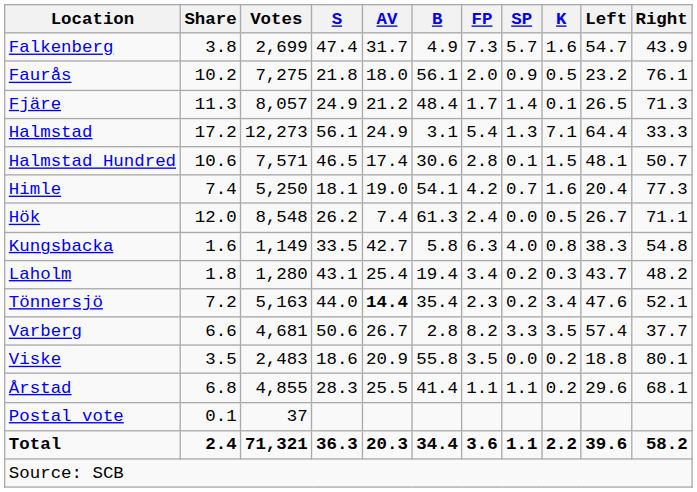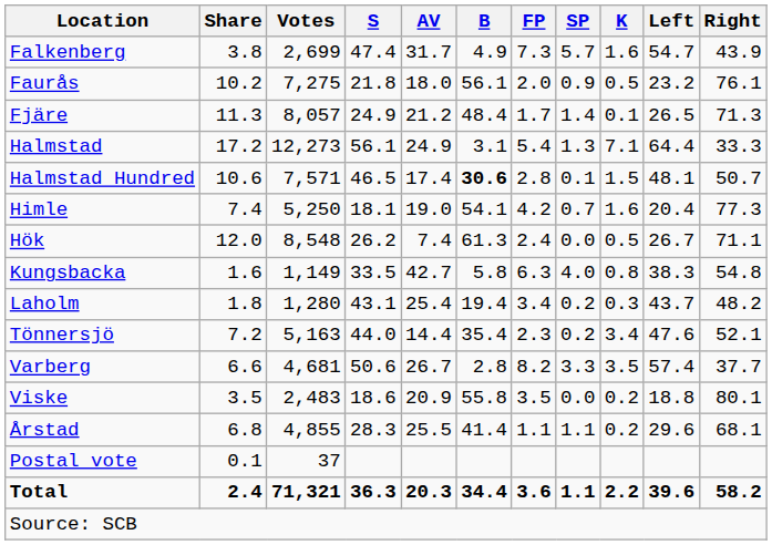Halmstad Hundred | B: normal -> bold
Tönnersjö | AV: bold -> normal
